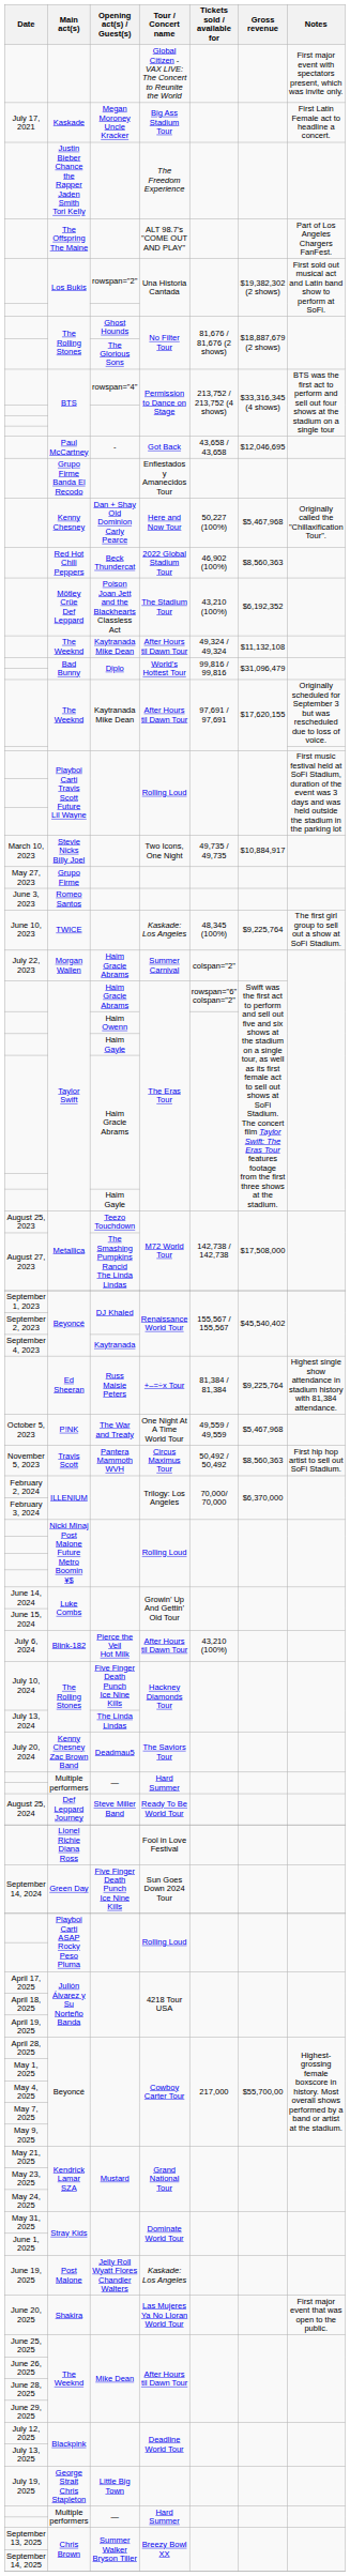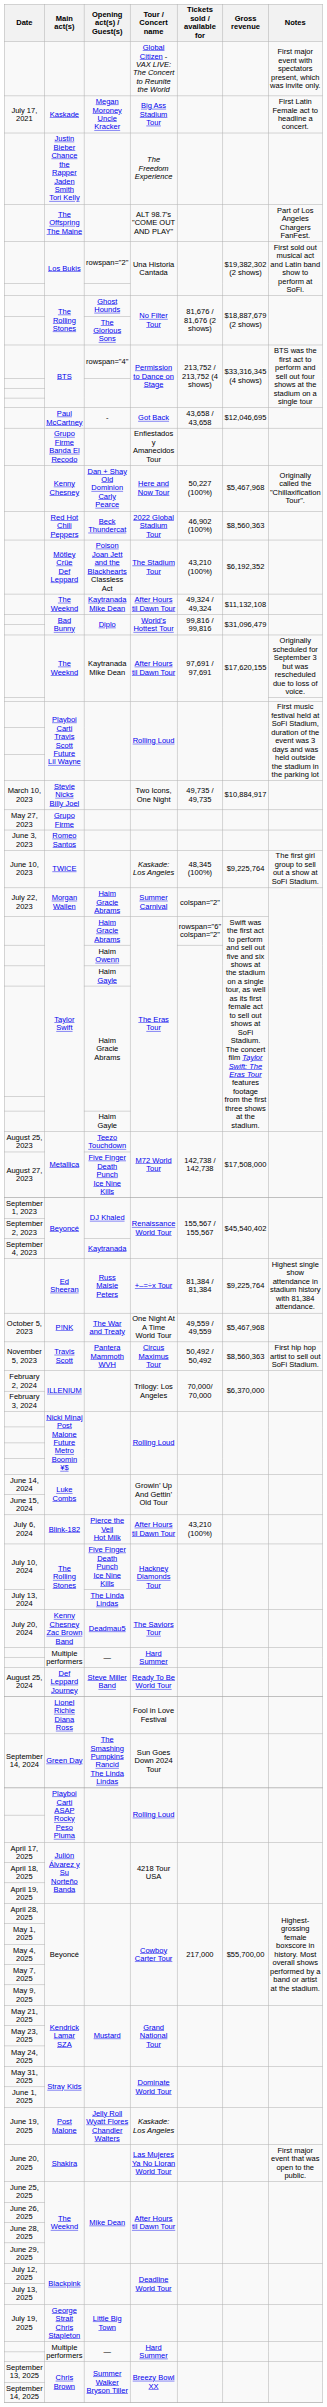August 27, 2023 | Opening act(s) / Guest(s): The Smashing Pumpkins Rancid The Linda Lindas -> Five Finger Death Punch Ice Nine Kills
September 14, 2024 | Opening act(s) / Guest(s): Five Finger Death Punch Ice Nine Kills -> The Smashing Pumpkins Rancid The Linda Lindas
